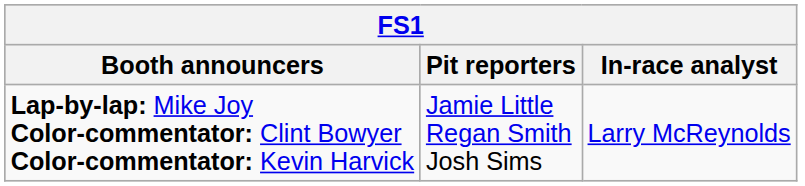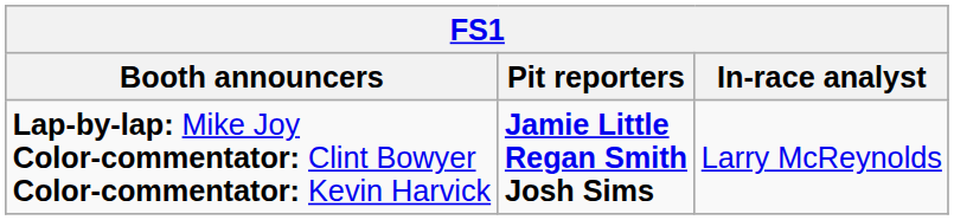row 3 | Pit reporters: normal -> bold
